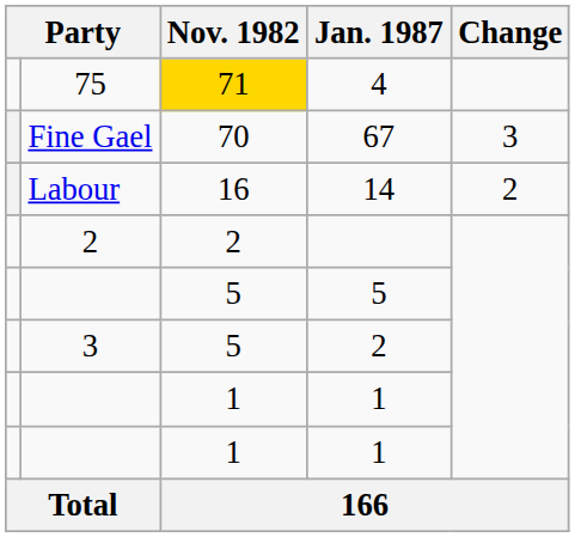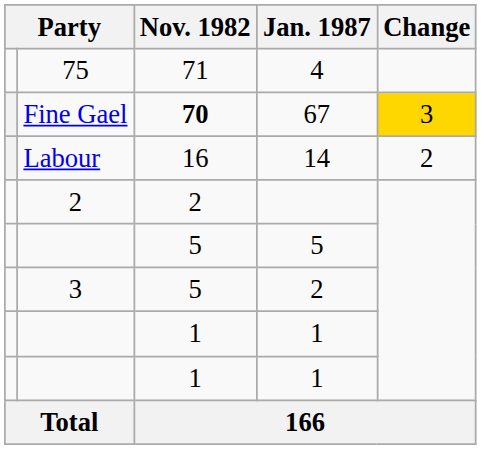4 | Nov. 1982: gold background -> no background
67 | Nov. 1982: normal -> bold
67 | Change: no background -> gold background
